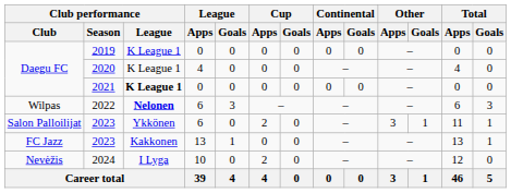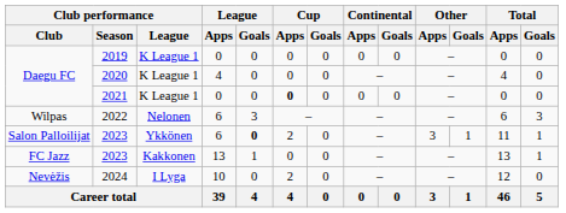2021 | Club performance / League: bold -> normal
2021 | Cup / Apps: normal -> bold
2022 | Club performance / League: bold -> normal
Salon Palloilijat / 2023 | League / Goals: normal -> bold
